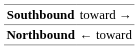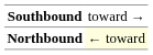Northbound | column 2: no background -> lightyellow background
